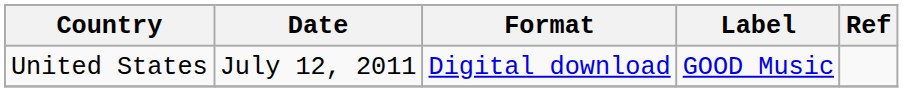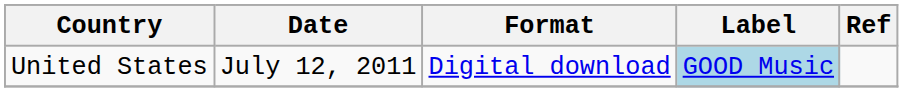United States | Label: no background -> lightblue background
